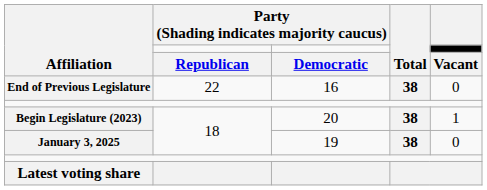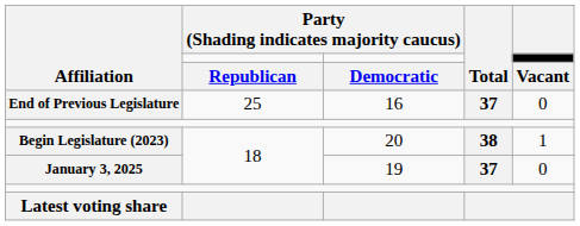End of Previous Legislature | column 2: 22 -> 25
End of Previous Legislature | Total: 38 -> 37
January 3, 2025 | Total: 38 -> 37
